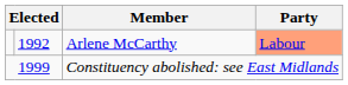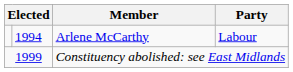Arlene McCarthy | column 2: 1992 -> 1994
Arlene McCarthy | Party: lightsalmon background -> no background
